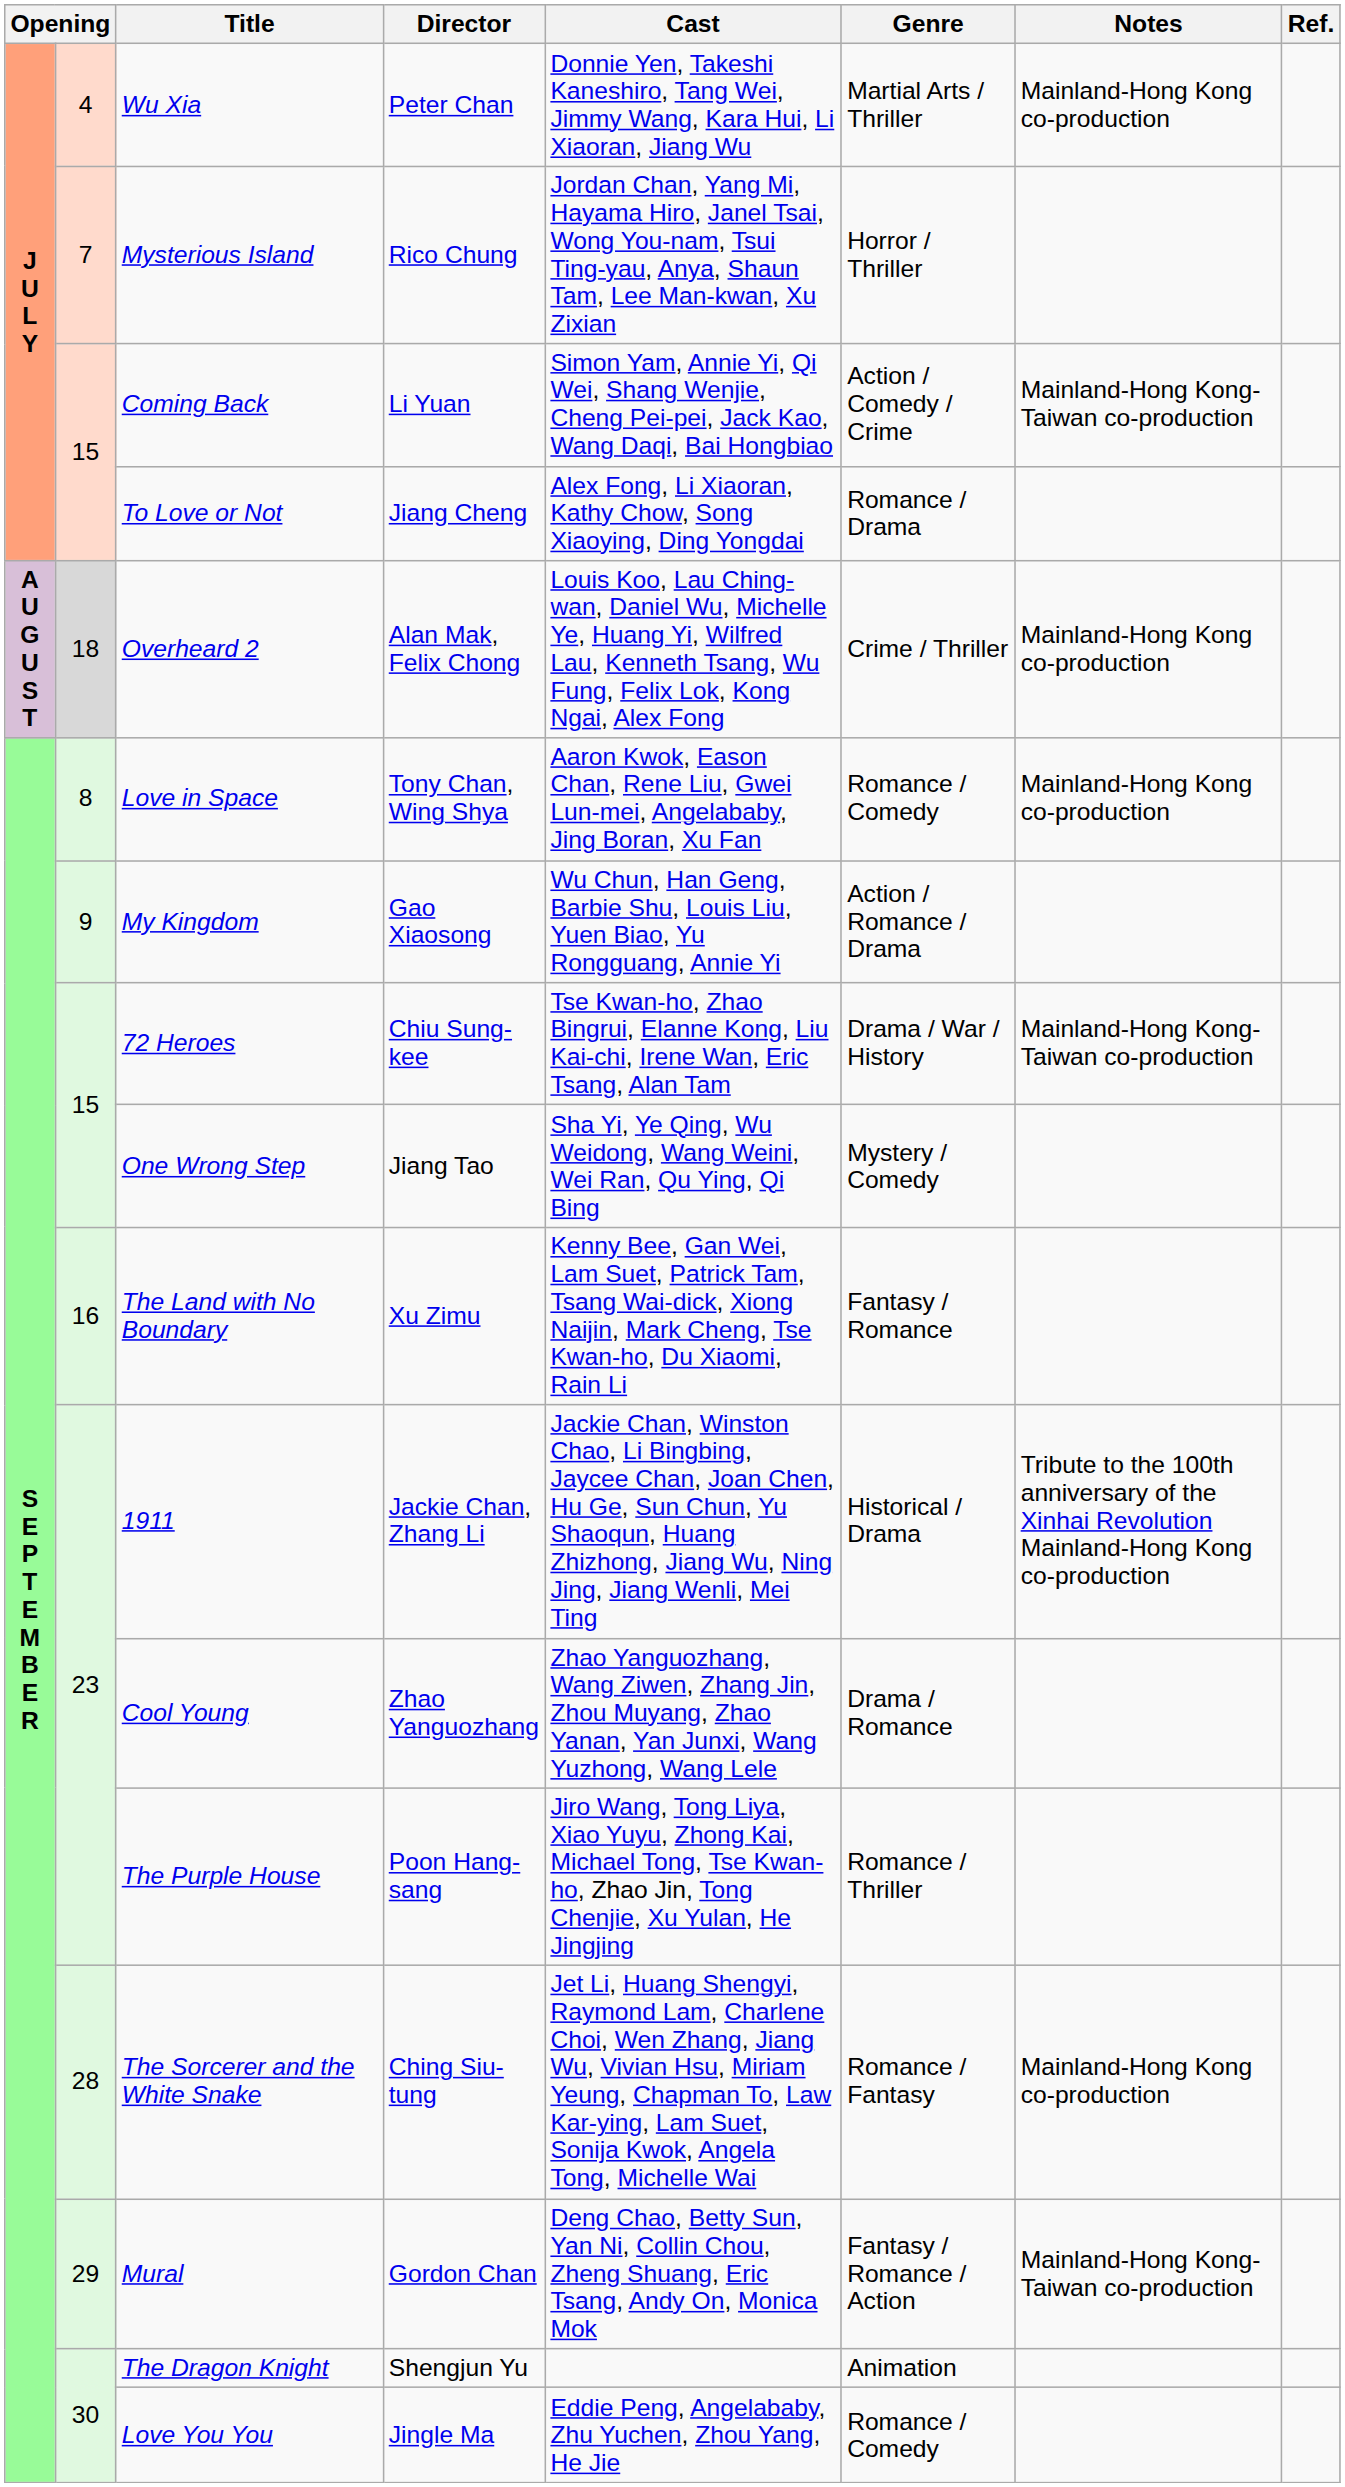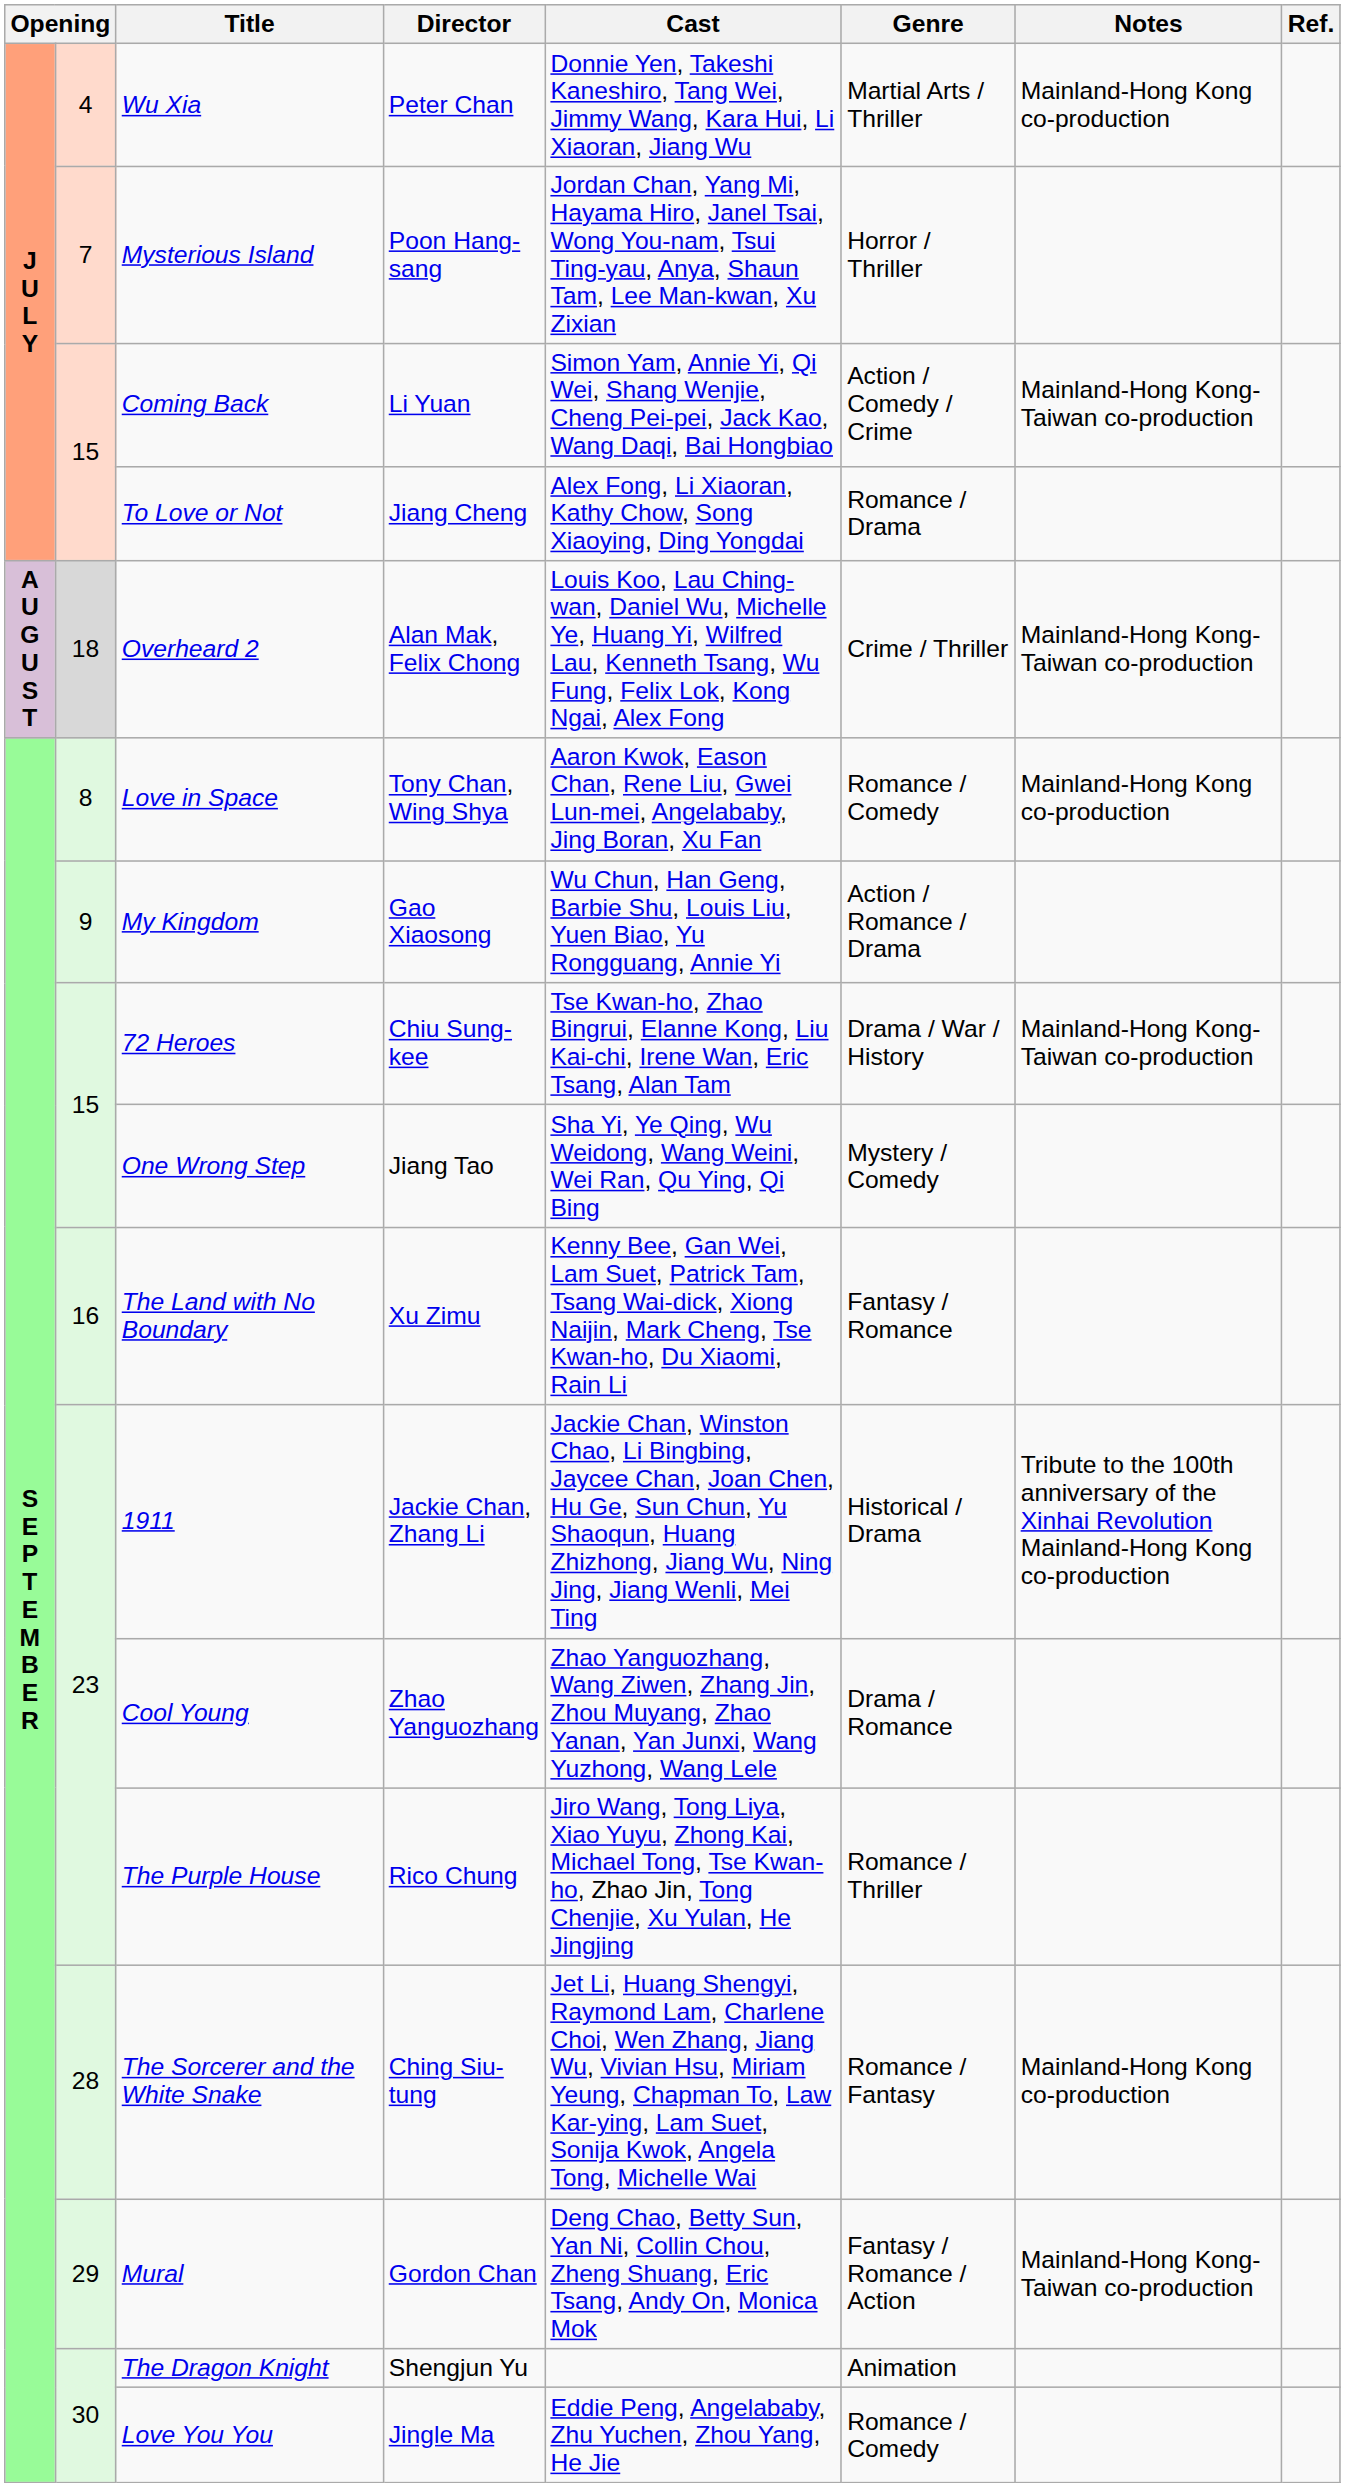Mysterious Island | Director: Rico Chung -> Poon Hang-sang
Overheard 2 | Notes: Mainland-Hong Kong co-production -> Mainland-Hong Kong-Taiwan co-production
The Purple House | Director: Poon Hang-sang -> Rico Chung
